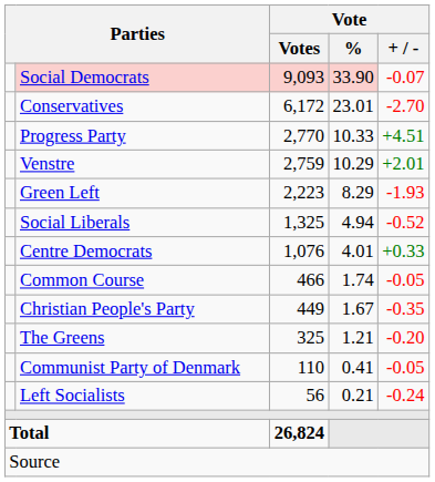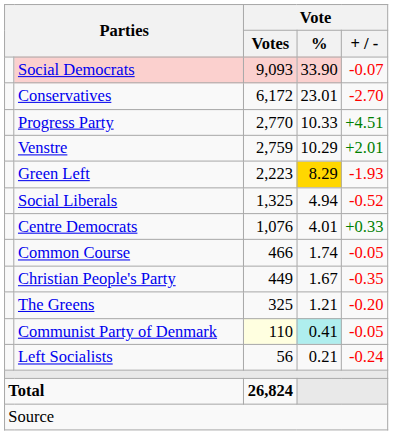Green Left | Vote / %: no background -> gold background
Communist Party of Denmark | Vote / Votes: no background -> lightyellow background
Communist Party of Denmark | Vote / %: no background -> paleturquoise background
